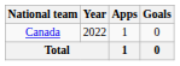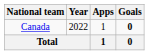Canada | Goals: normal -> bold
